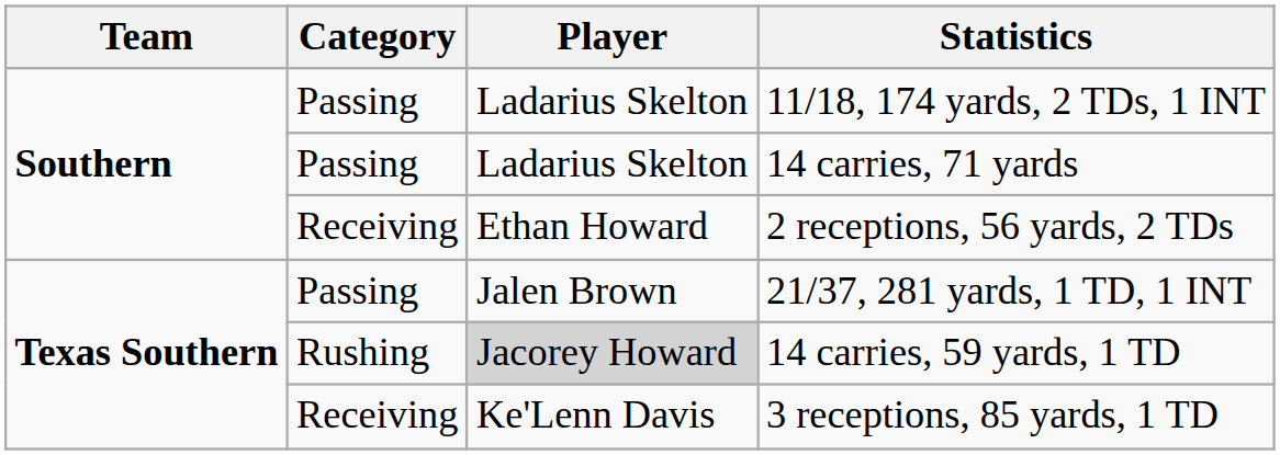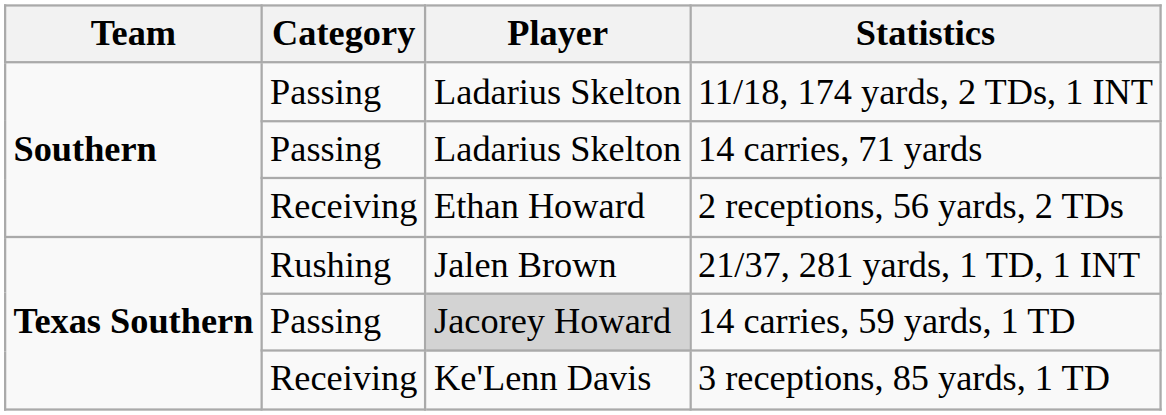21/37, 281 yards, 1 TD, 1 INT | Category: Passing -> Rushing
14 carries, 59 yards, 1 TD | Category: Rushing -> Passing
